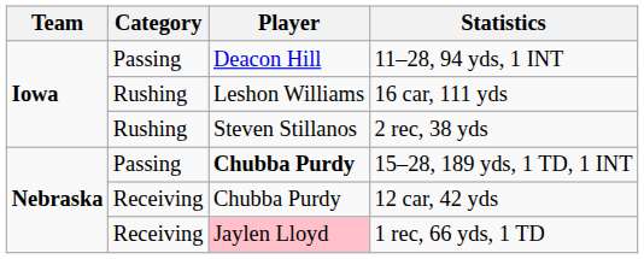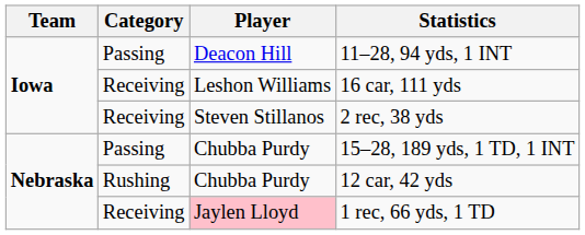16 car, 111 yds | Category: Rushing -> Receiving
2 rec, 38 yds | Category: Rushing -> Receiving
15–28, 189 yds, 1 TD, 1 INT | Player: bold -> normal
12 car, 42 yds | Category: Receiving -> Rushing
